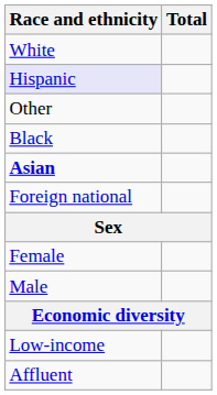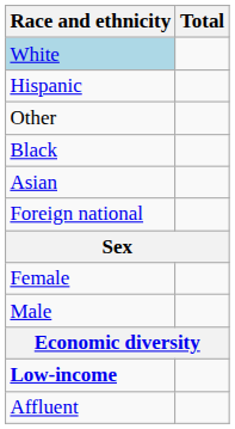White | Race and ethnicity: no background -> lightblue background
Hispanic | Race and ethnicity: lavender background -> no background
Asian | Race and ethnicity: bold -> normal
Low-income | Race and ethnicity: normal -> bold
